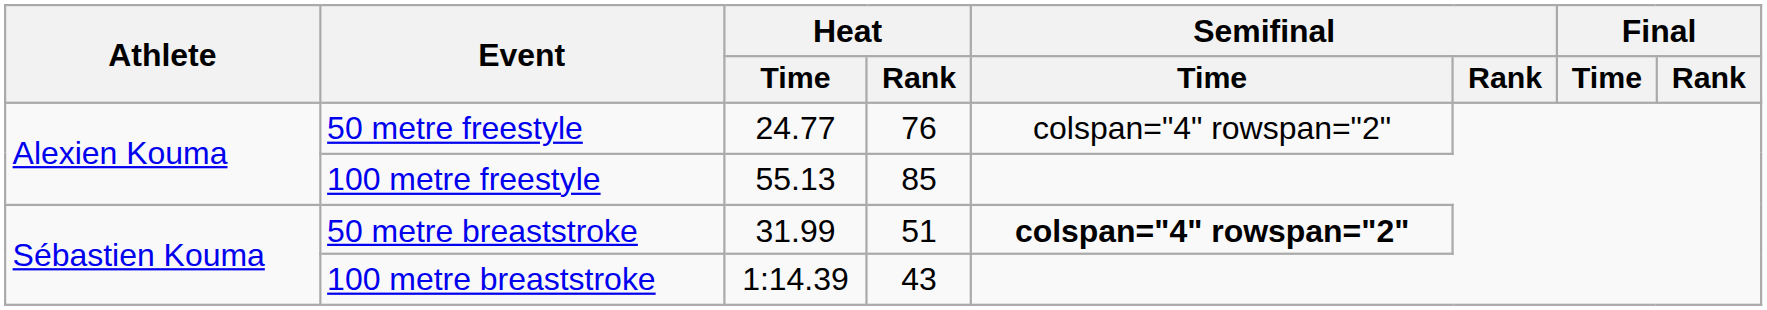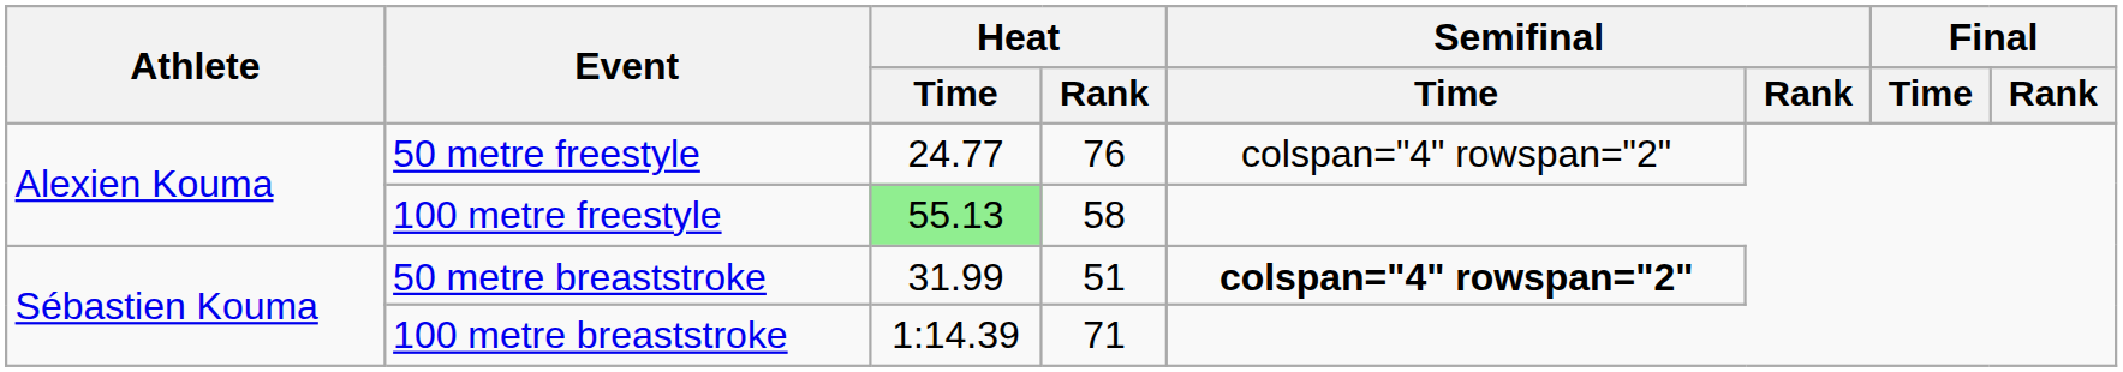100 metre freestyle | Heat / Time: no background -> lightgreen background
100 metre freestyle | Heat / Rank: 85 -> 58
100 metre breaststroke | Heat / Rank: 43 -> 71
